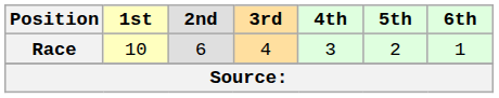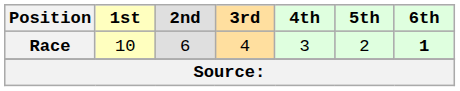Race | 6th: normal -> bold
